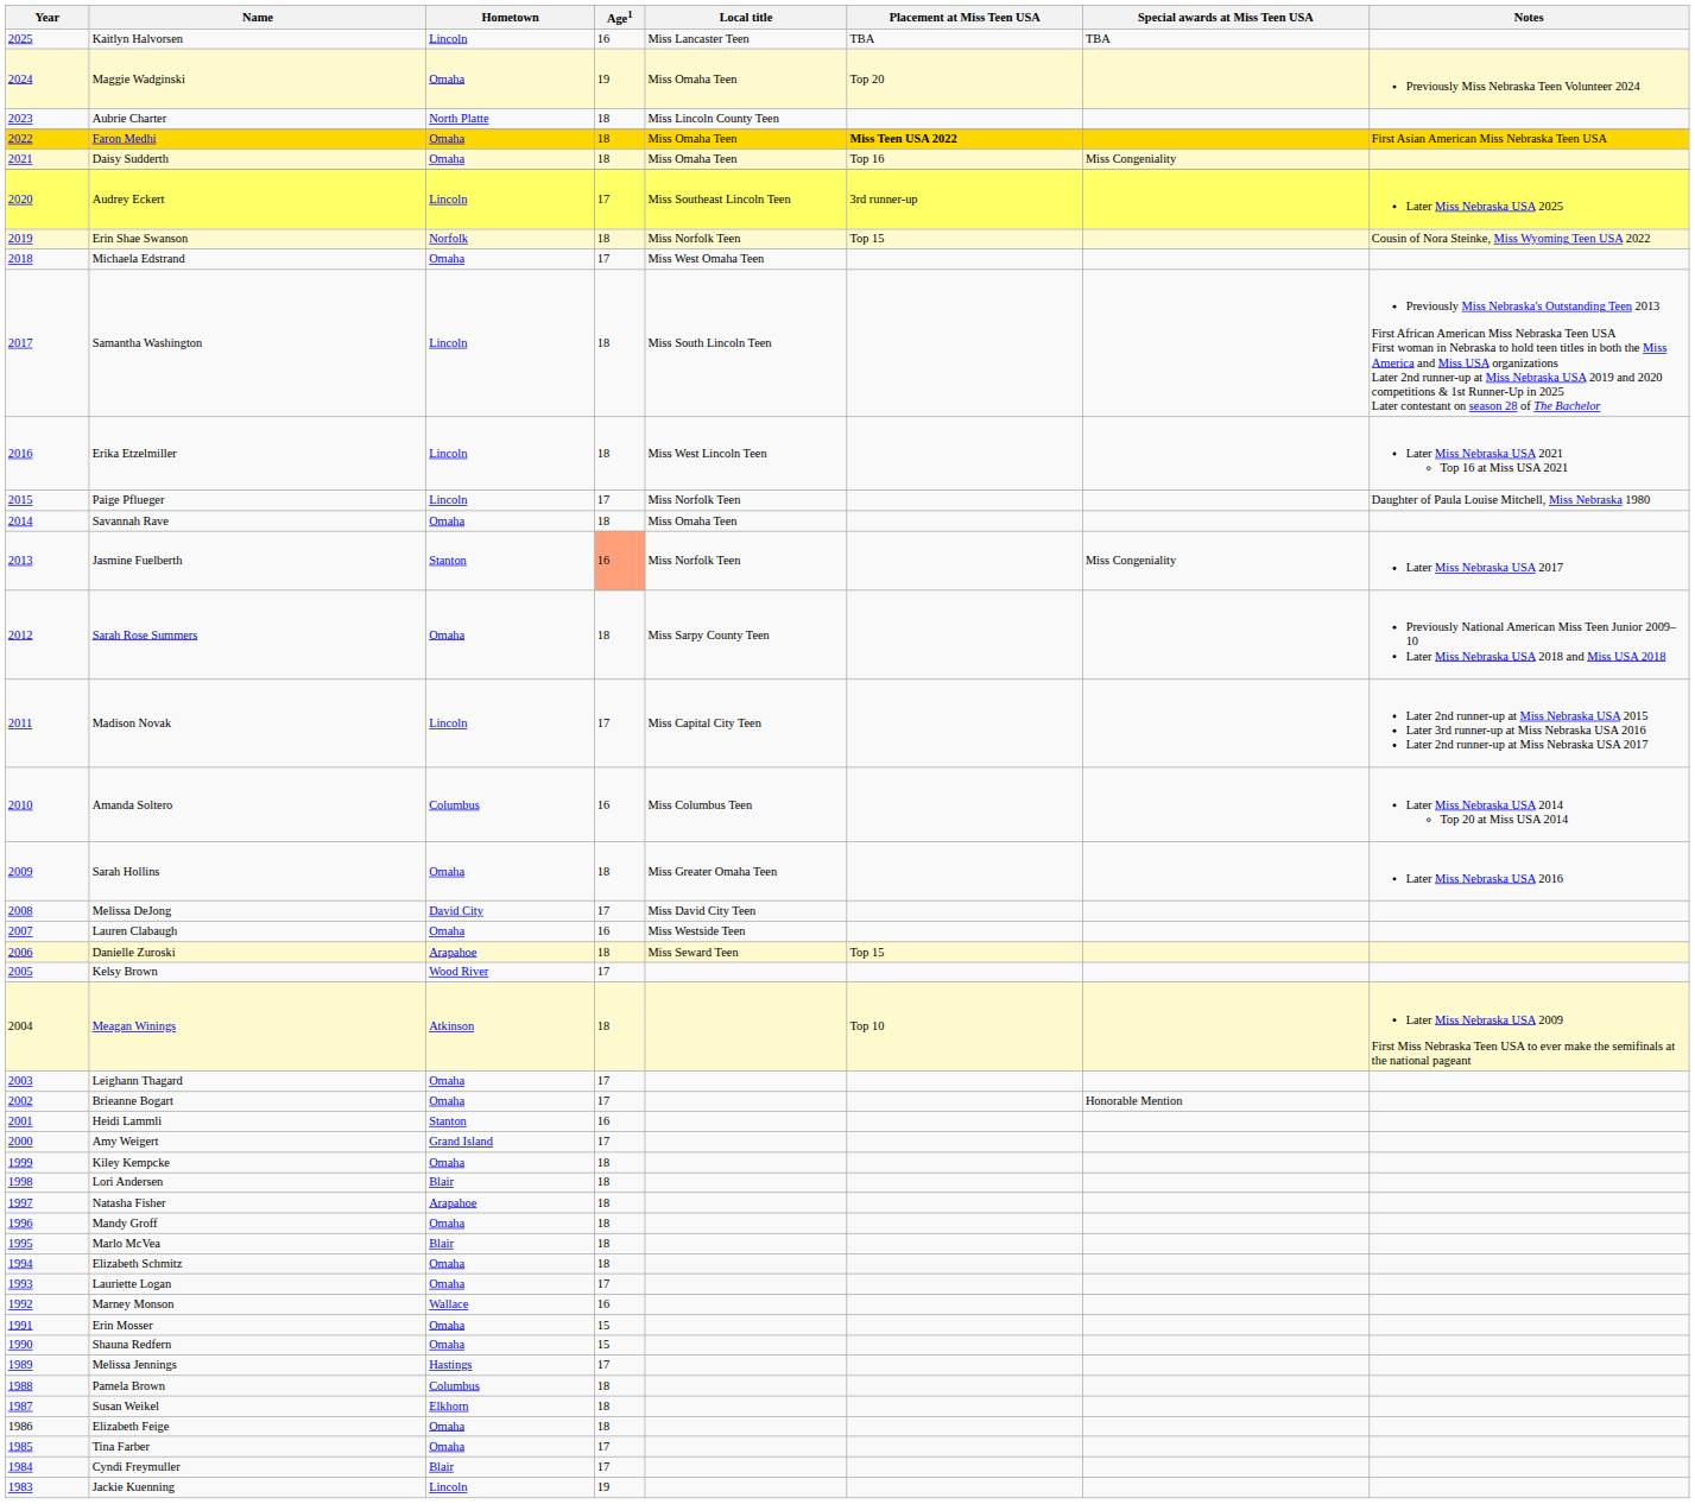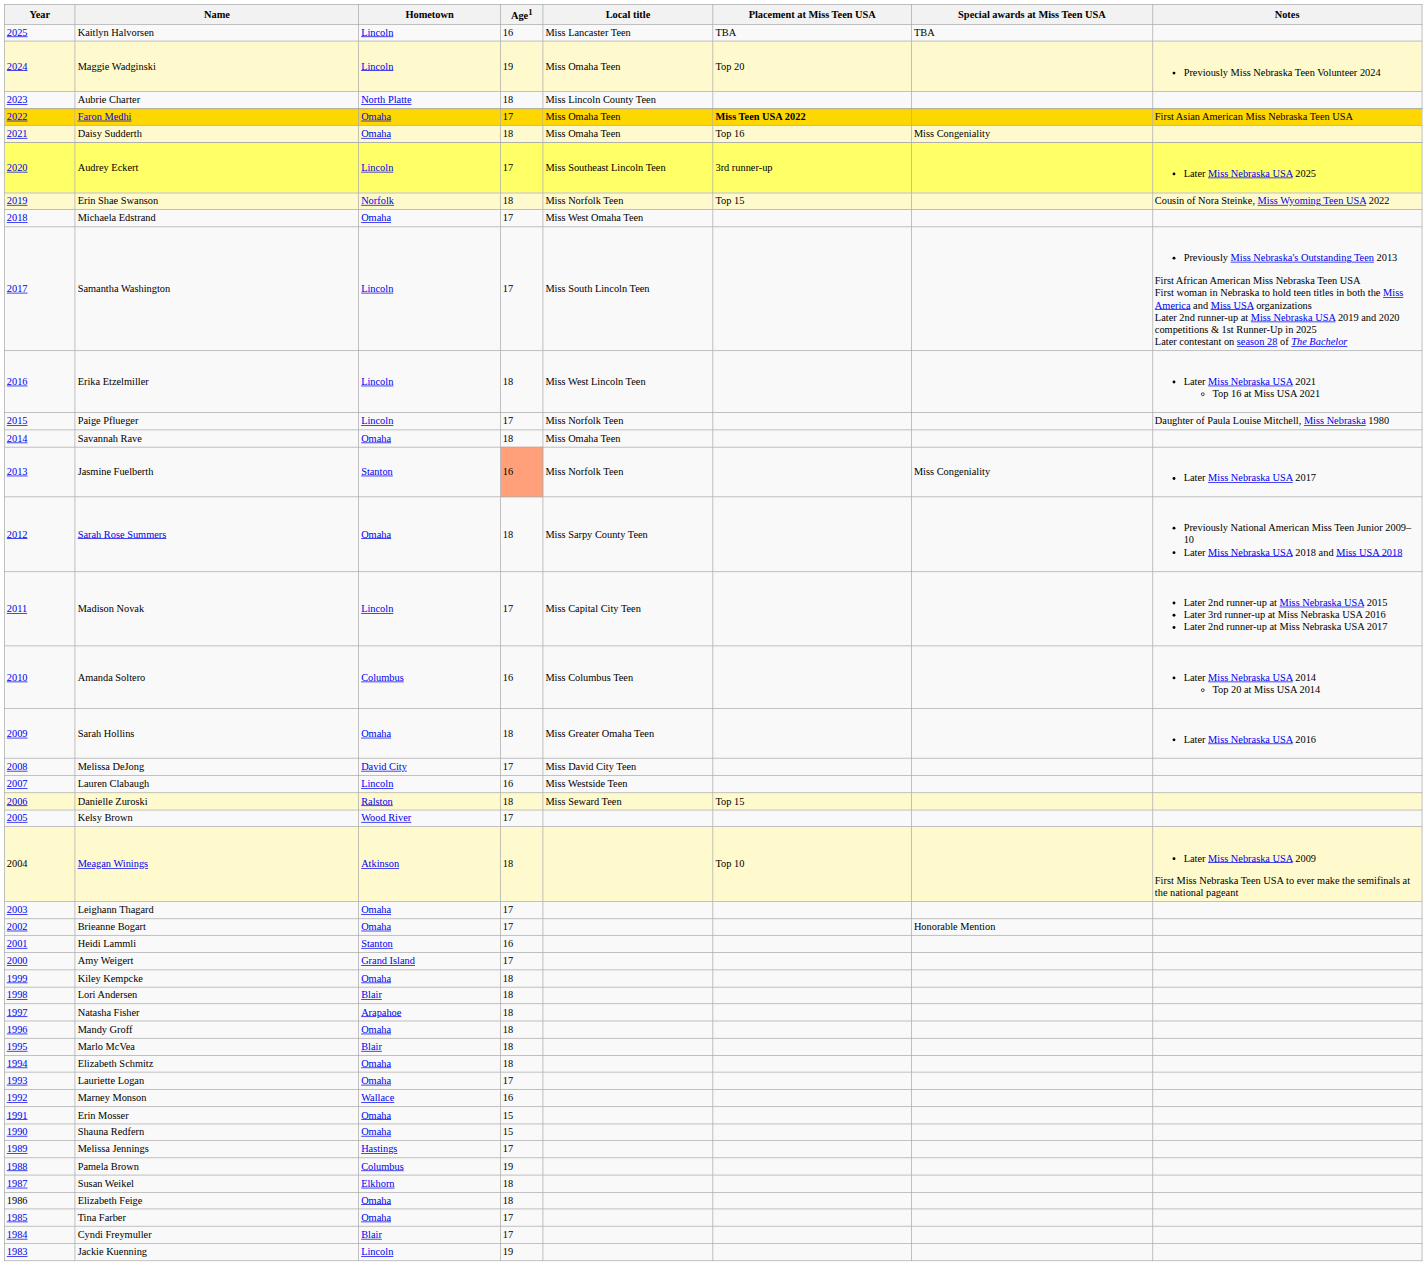Maggie Wadginski | Hometown: Omaha -> Lincoln
Faron Medhi | Age1: 18 -> 17
Samantha Washington | Age1: 18 -> 17
Lauren Clabaugh | Hometown: Omaha -> Lincoln
Danielle Zuroski | Hometown: Arapahoe -> Ralston
Pamela Brown | Age1: 18 -> 19
